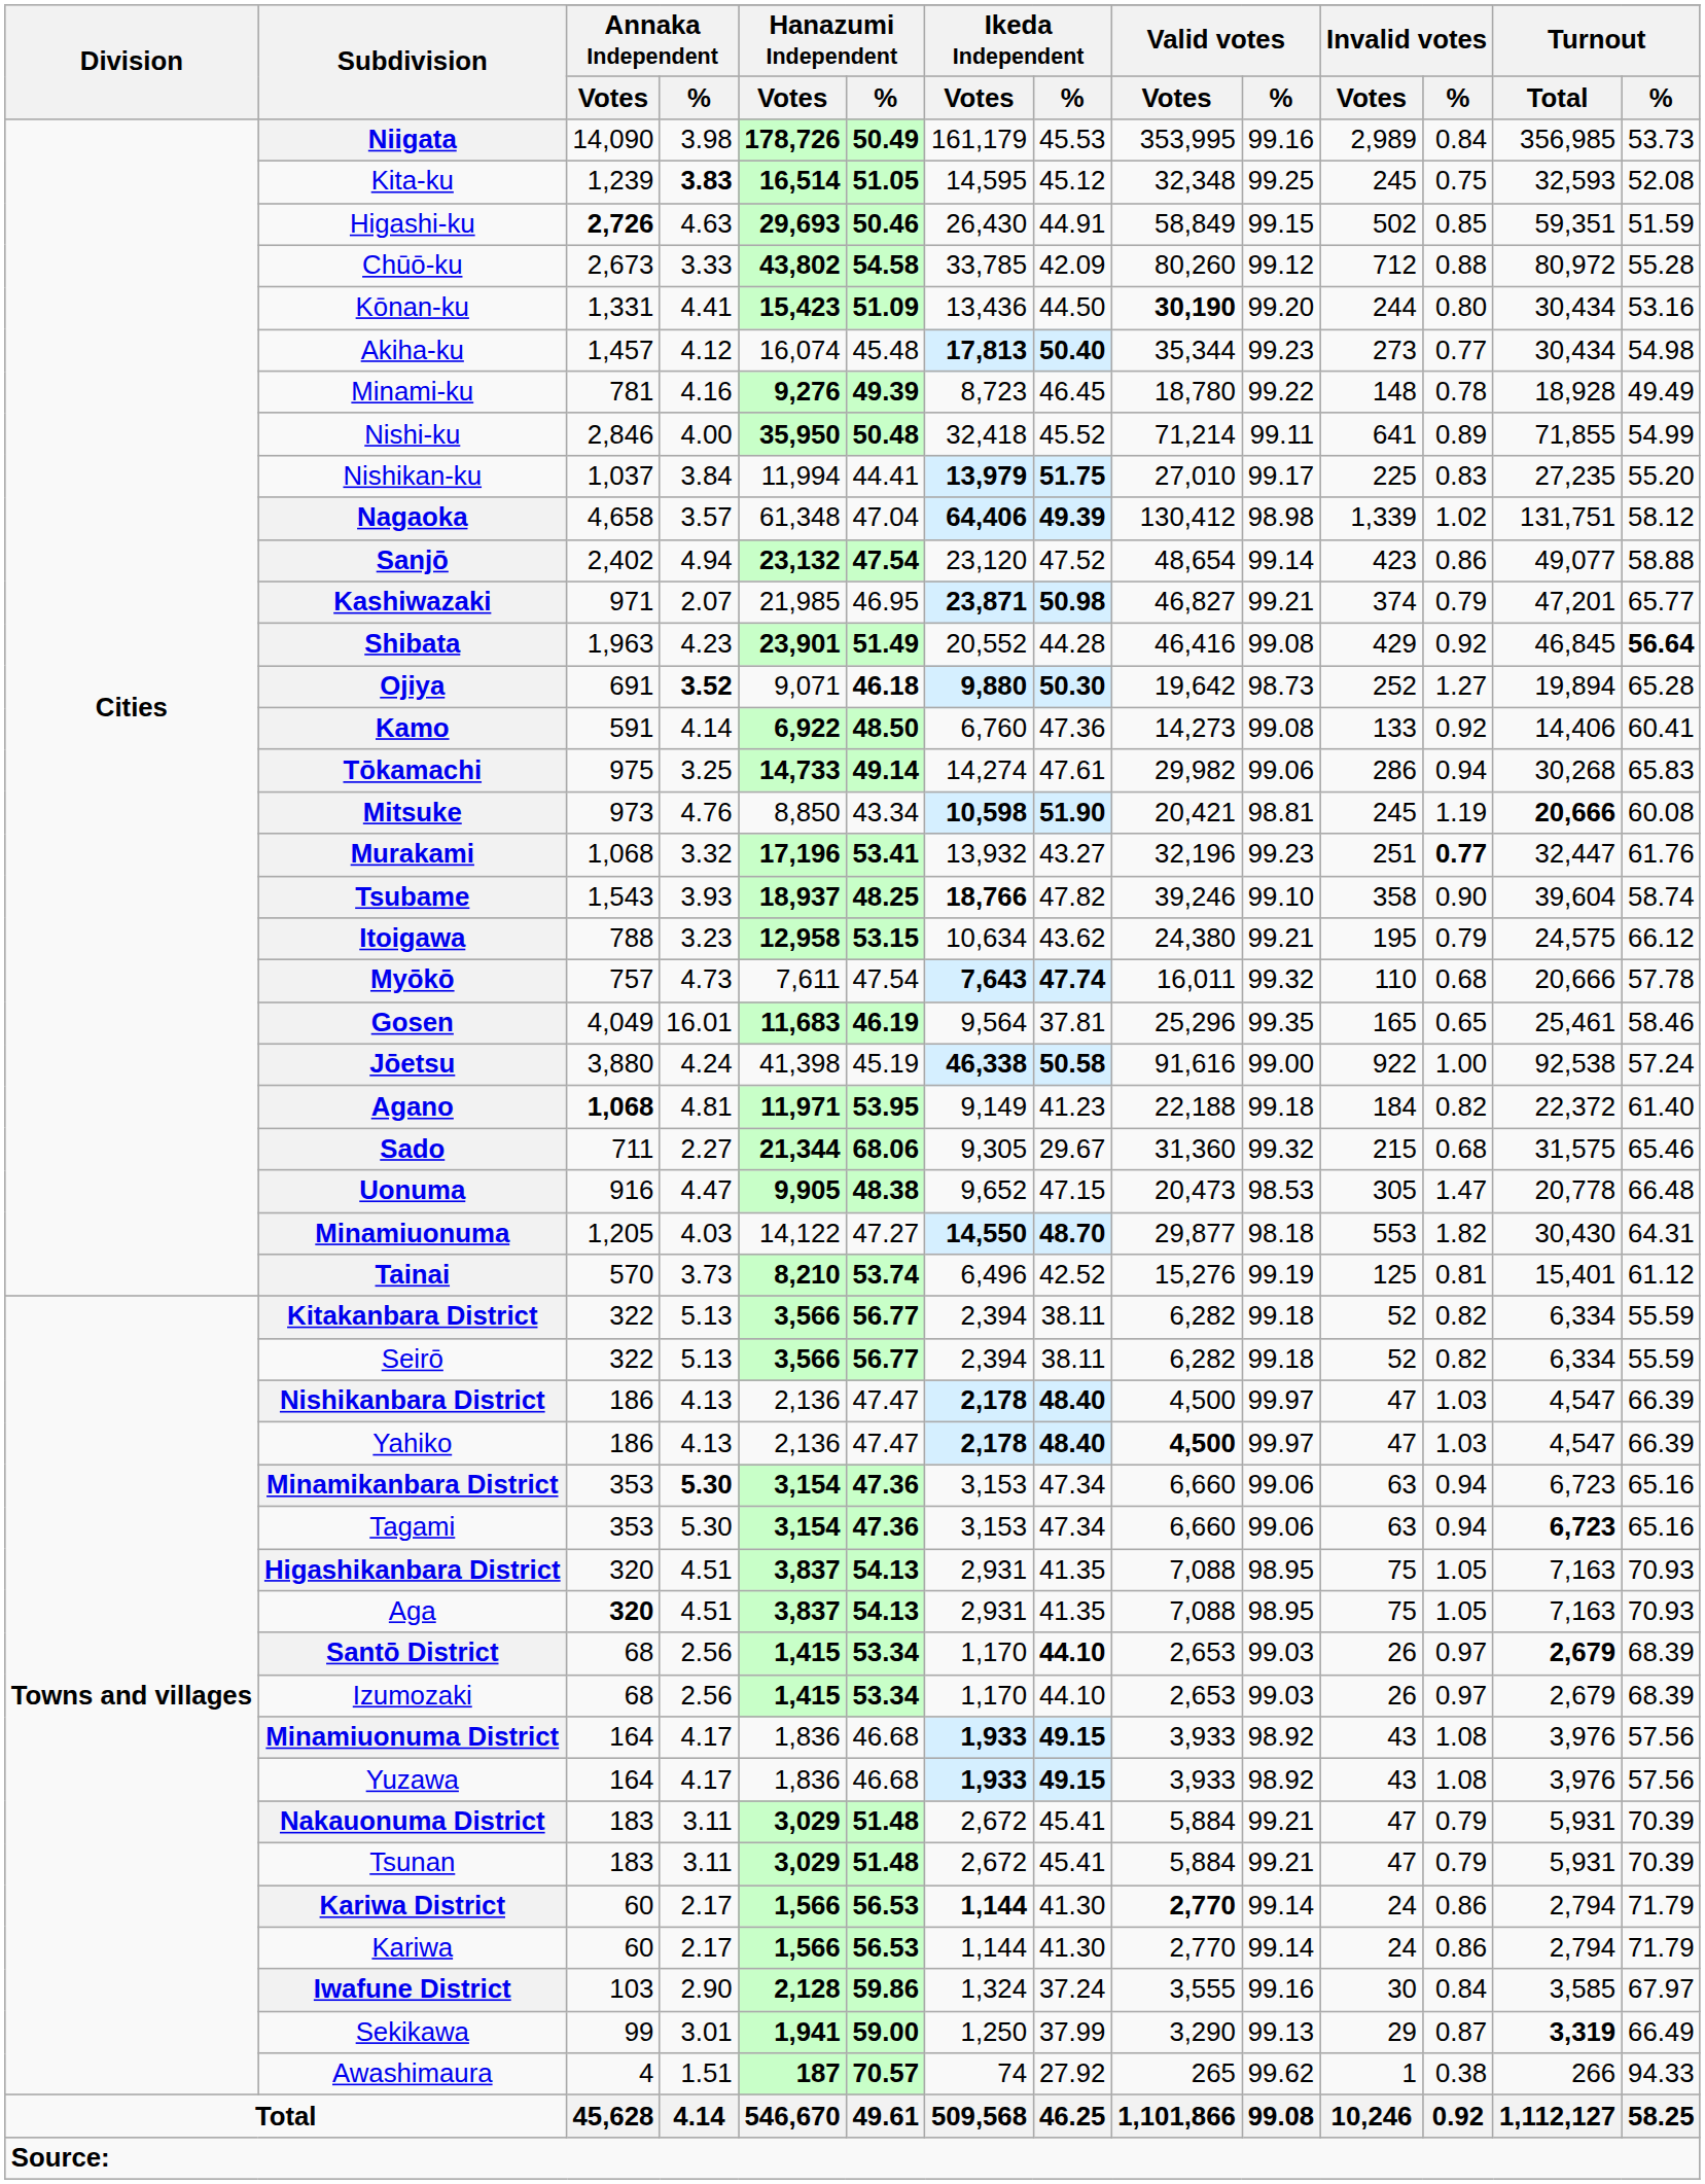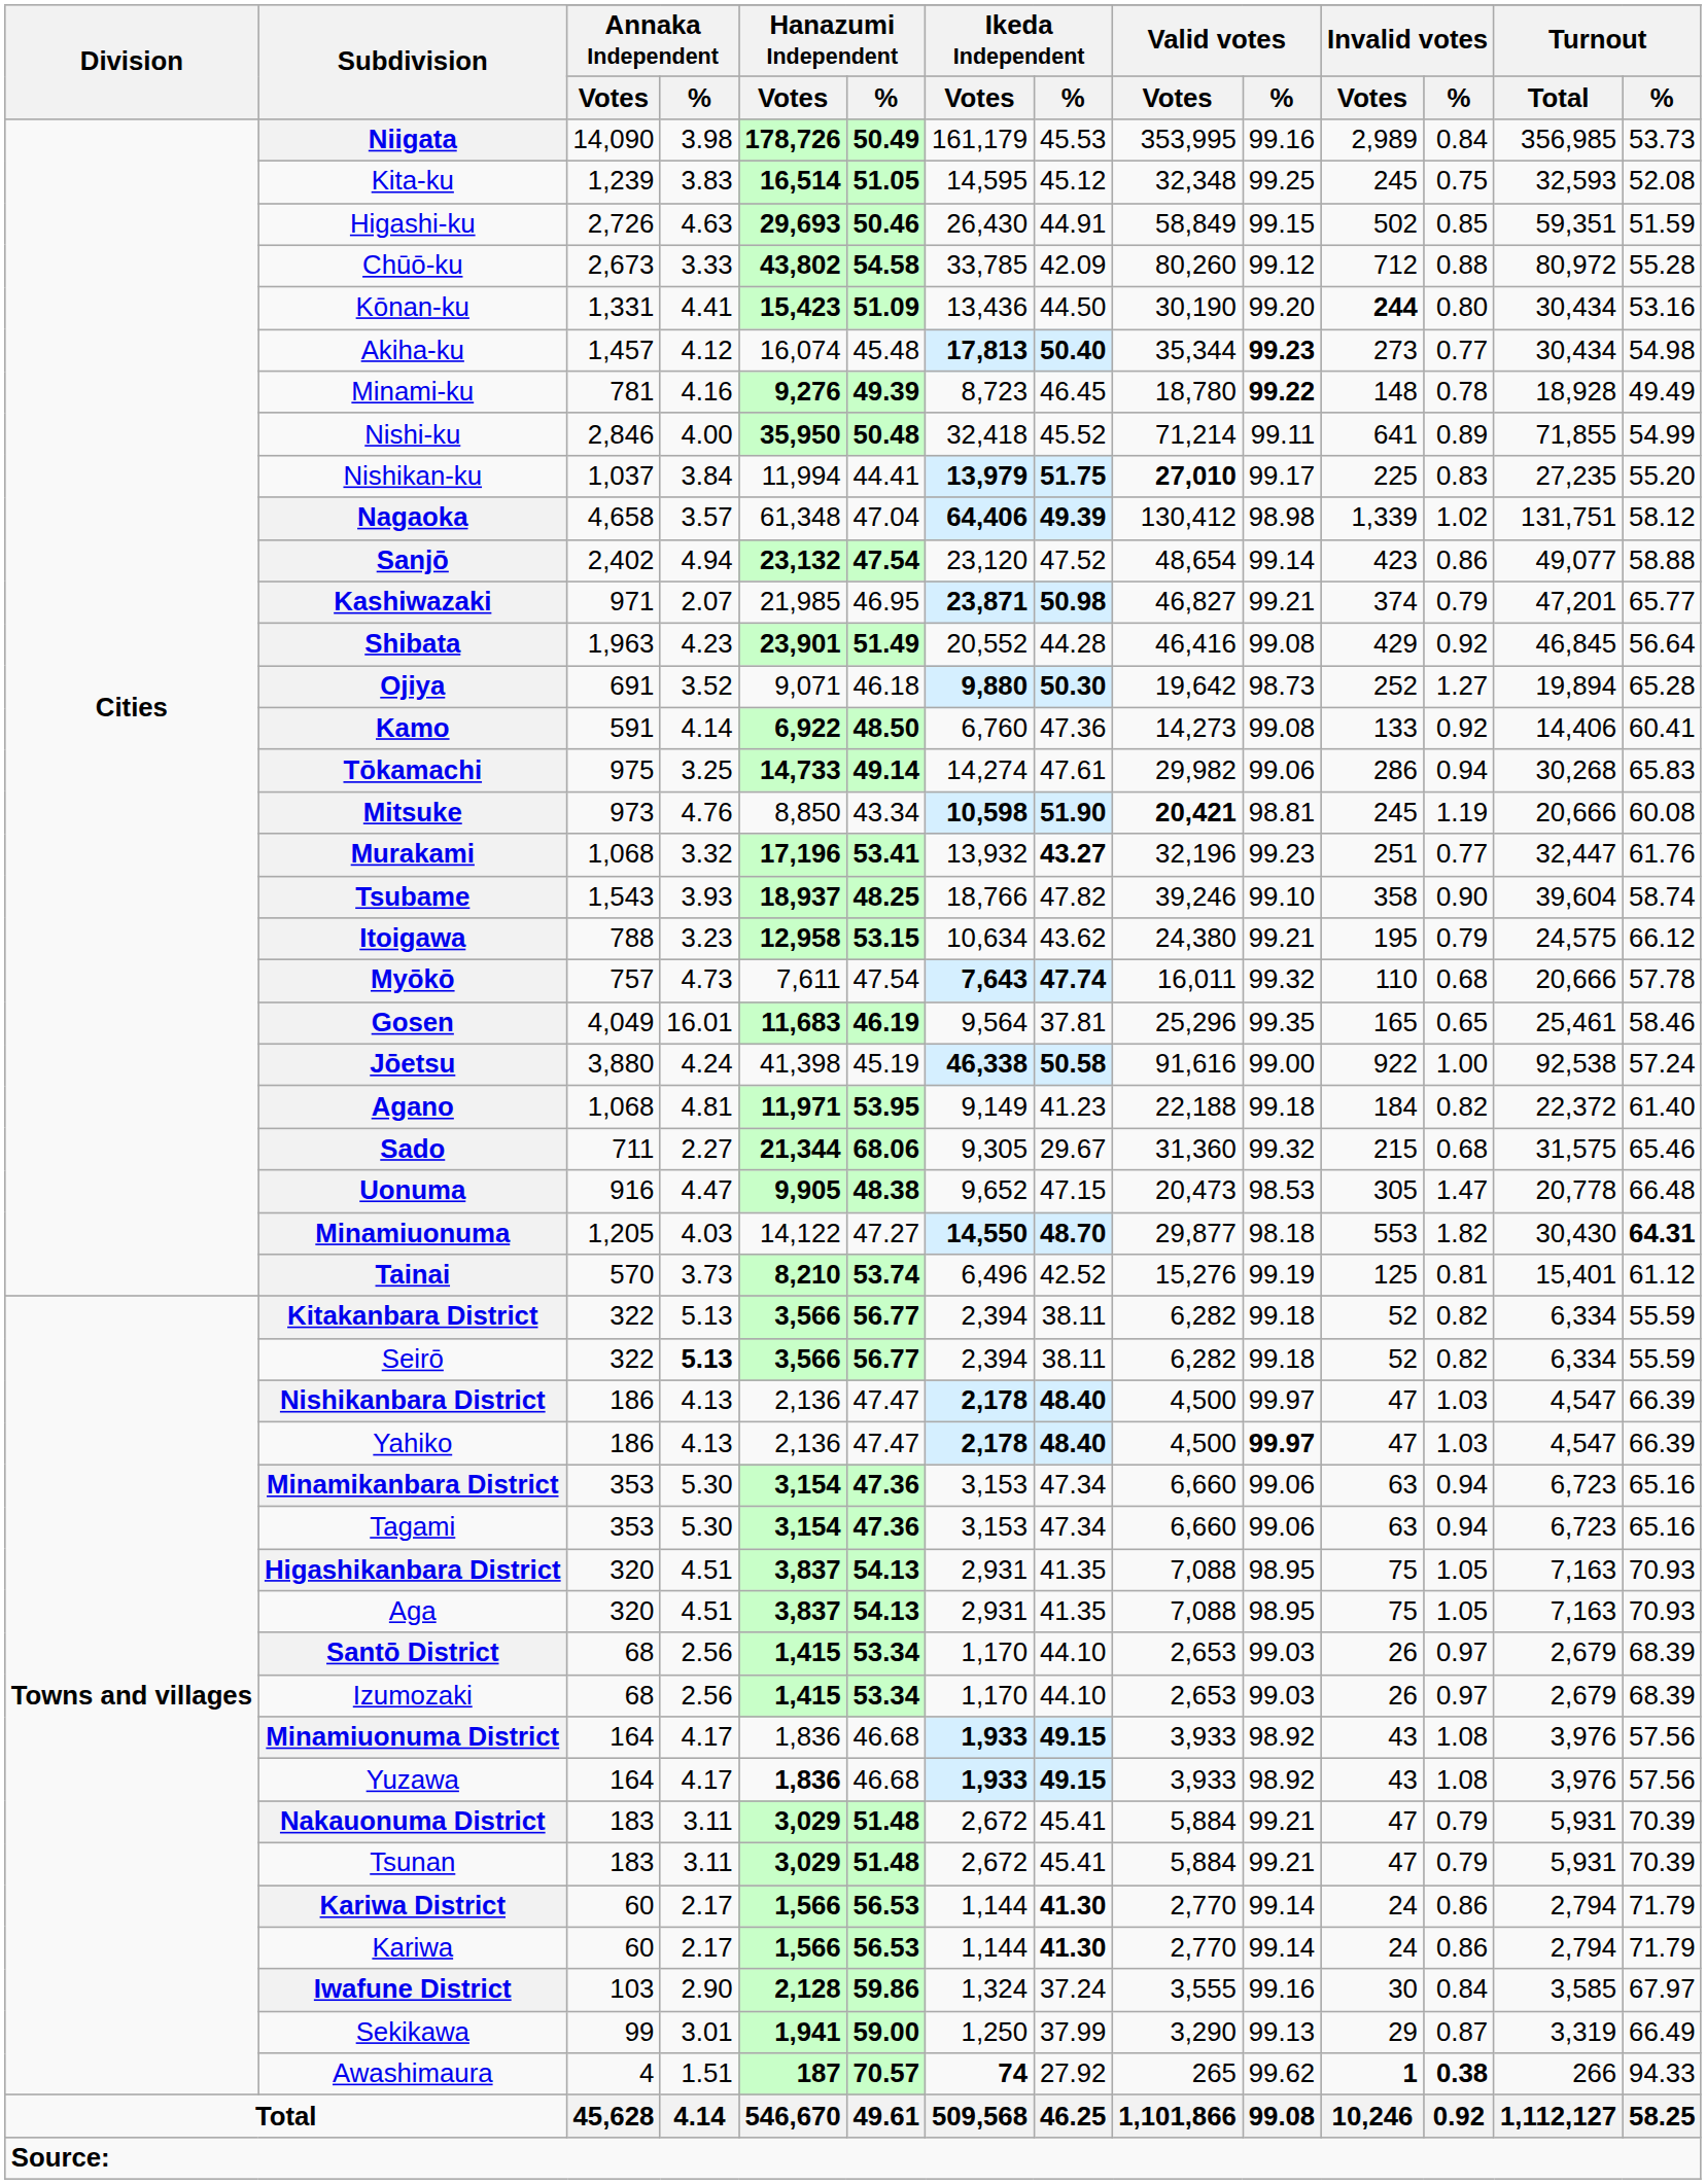Kita-ku | Annaka Independent / %: bold -> normal
Higashi-ku | Annaka Independent / Votes: bold -> normal
Kōnan-ku | Valid votes / Votes: bold -> normal
Kōnan-ku | Invalid votes / Votes: normal -> bold
Akiha-ku | Valid votes / %: normal -> bold
Minami-ku | Valid votes / %: normal -> bold
Nishikan-ku | Valid votes / Votes: normal -> bold
Shibata | Turnout / %: bold -> normal
Ojiya | Annaka Independent / %: bold -> normal
Ojiya | Hanazumi Independent / %: bold -> normal
Mitsuke | Valid votes / Votes: normal -> bold
Mitsuke | Turnout / Total: bold -> normal
Murakami | Ikeda Independent / %: normal -> bold
Murakami | Invalid votes / %: bold -> normal
Tsubame | Ikeda Independent / Votes: bold -> normal
Agano | Annaka Independent / Votes: bold -> normal
Minamiuonuma | Turnout / %: normal -> bold
Seirō | Annaka Independent / %: normal -> bold
Yahiko | Valid votes / Votes: bold -> normal
Yahiko | Valid votes / %: normal -> bold
Minamikanbara District | Annaka Independent / %: bold -> normal
Tagami | Turnout / Total: bold -> normal
Aga | Annaka Independent / Votes: bold -> normal
Santō District | Ikeda Independent / %: bold -> normal
Santō District | Turnout / Total: bold -> normal
Yuzawa | Hanazumi Independent / Votes: normal -> bold
Kariwa District | Ikeda Independent / Votes: bold -> normal
Kariwa District | Ikeda Independent / %: normal -> bold
Kariwa District | Valid votes / Votes: bold -> normal
Kariwa | Ikeda Independent / %: normal -> bold
Sekikawa | Turnout / Total: bold -> normal
Awashimaura | Ikeda Independent / Votes: normal -> bold
Awashimaura | Invalid votes / Votes: normal -> bold
Awashimaura | Invalid votes / %: normal -> bold
